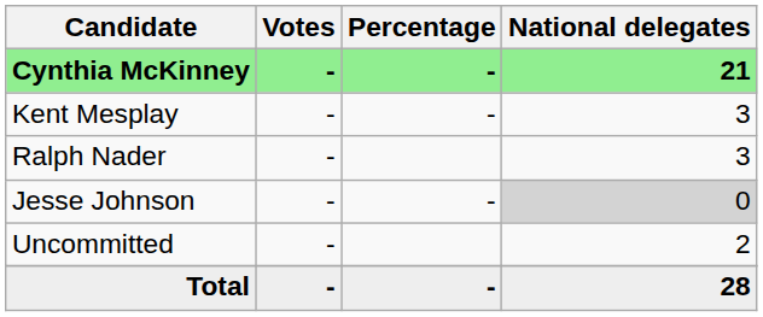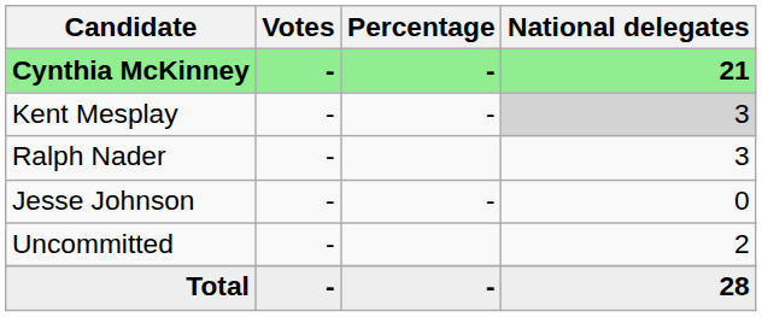Kent Mesplay | National delegates: no background -> lightgrey background
Jesse Johnson | National delegates: lightgrey background -> no background
